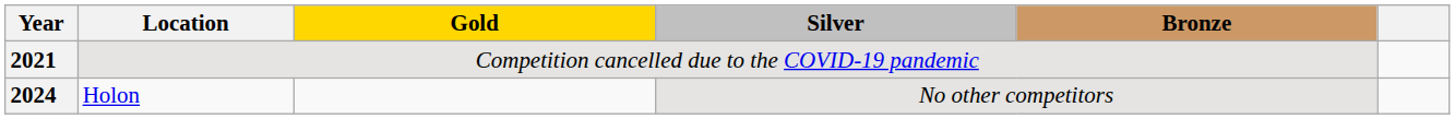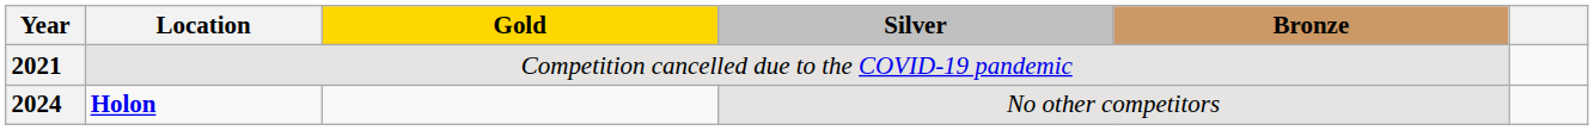2024 | Location: normal -> bold
